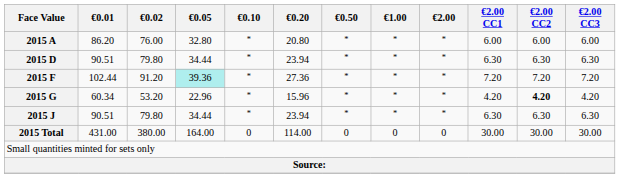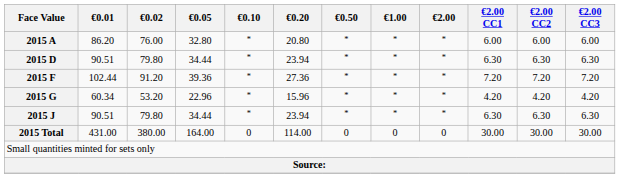2015 F | €0.05: paleturquoise background -> no background
2015 G | €2.00 CC2: bold -> normal
